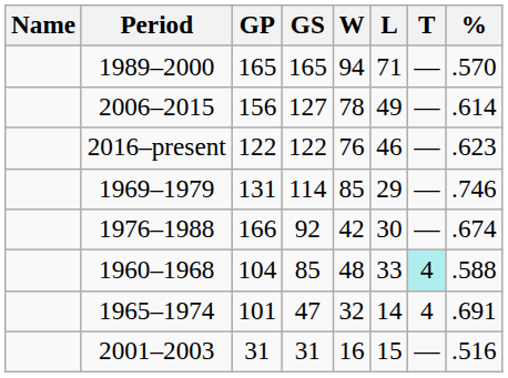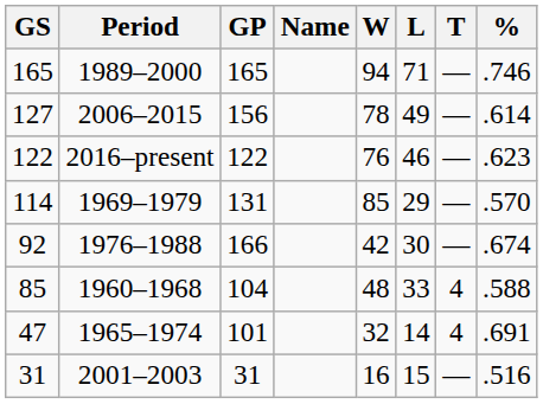columns swapped: Name <-> GS
1989–2000 | %: .570 -> .746
1969–1979 | %: .746 -> .570
1960–1968 | T: paleturquoise background -> no background
